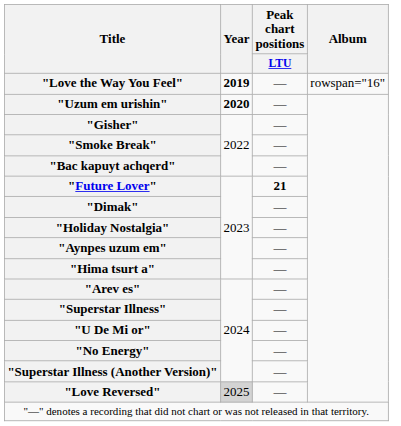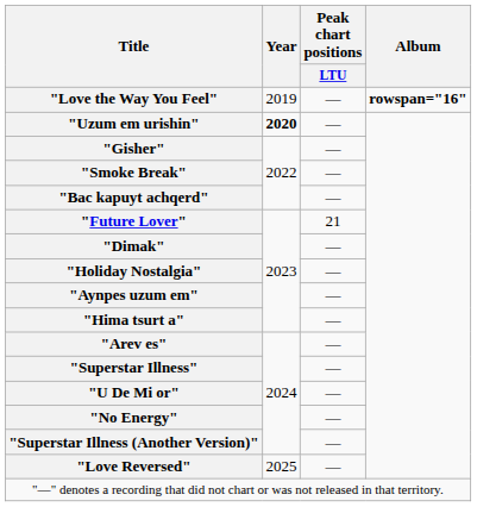"Love the Way You Feel" | Year: bold -> normal
"Love the Way You Feel" | Album: normal -> bold
"Future Lover" | Peak chart positions / LTU: bold -> normal
"Love Reversed" | Year: lightgrey background -> no background
